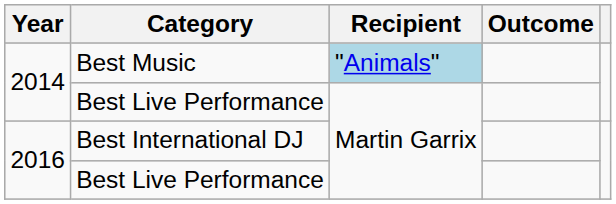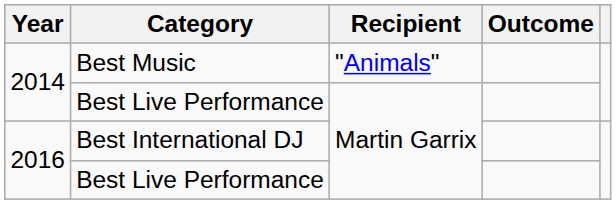Best Music | Recipient: lightblue background -> no background
